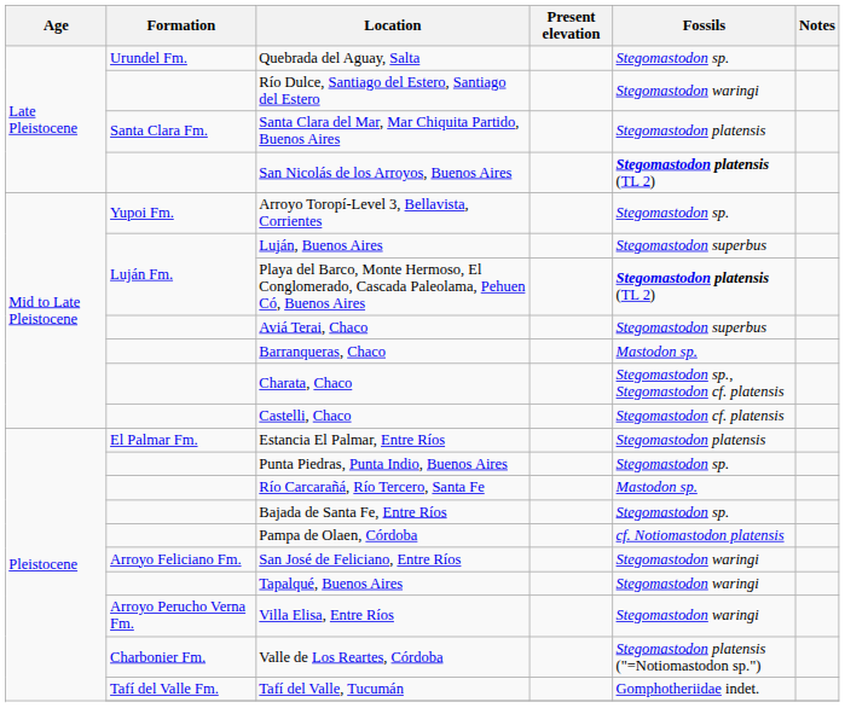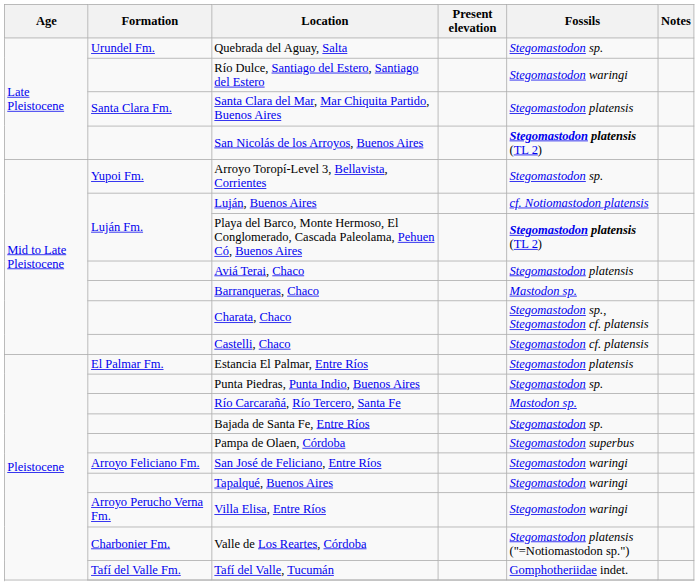Luján, Buenos Aires | Fossils: Stegomastodon superbus -> cf. Notiomastodon platensis
Aviá Terai, Chaco | Fossils: Stegomastodon superbus -> Stegomastodon platensis
Pampa de Olaen, Córdoba | Fossils: cf. Notiomastodon platensis -> Stegomastodon superbus
